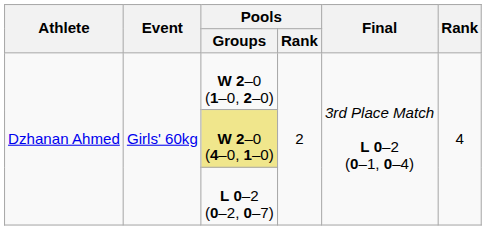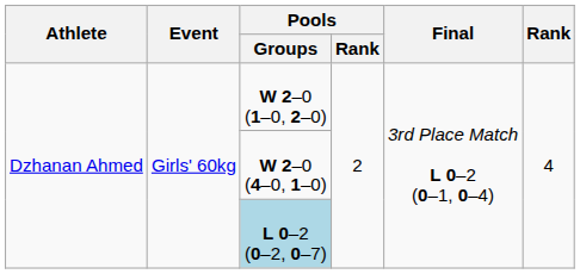W 2–0 (4–0, 1–0) | Pools / Groups: khaki background -> no background
L 0–2 (0–2, 0–7) | Pools / Groups: no background -> lightblue background
